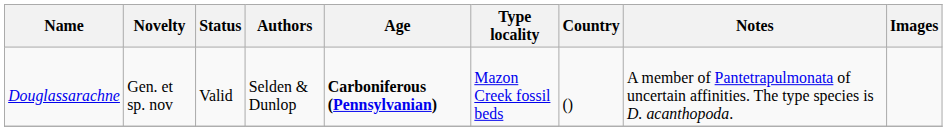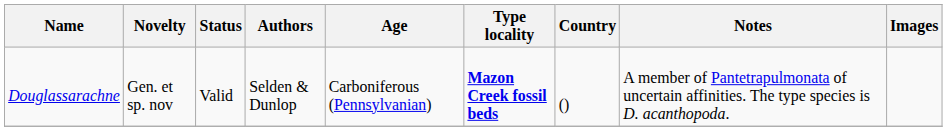Douglassarachne | Age: bold -> normal
Douglassarachne | Type locality: normal -> bold
